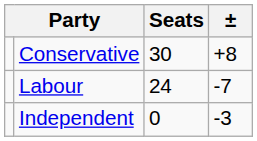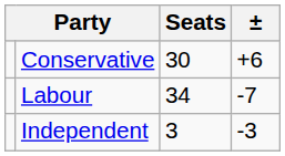Conservative | ±: +8 -> +6
Labour | Seats: 24 -> 34
Independent | Seats: 0 -> 3
